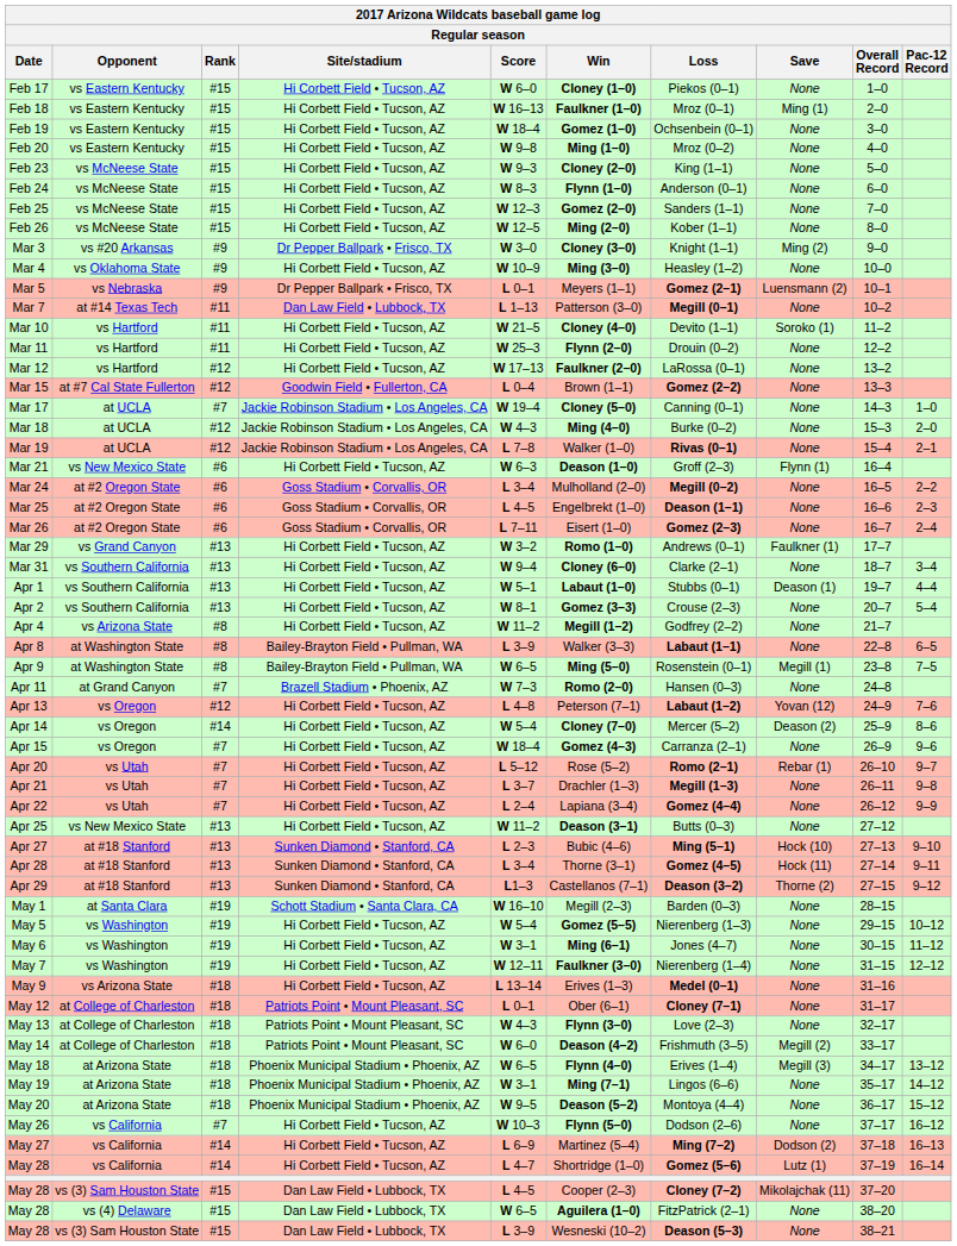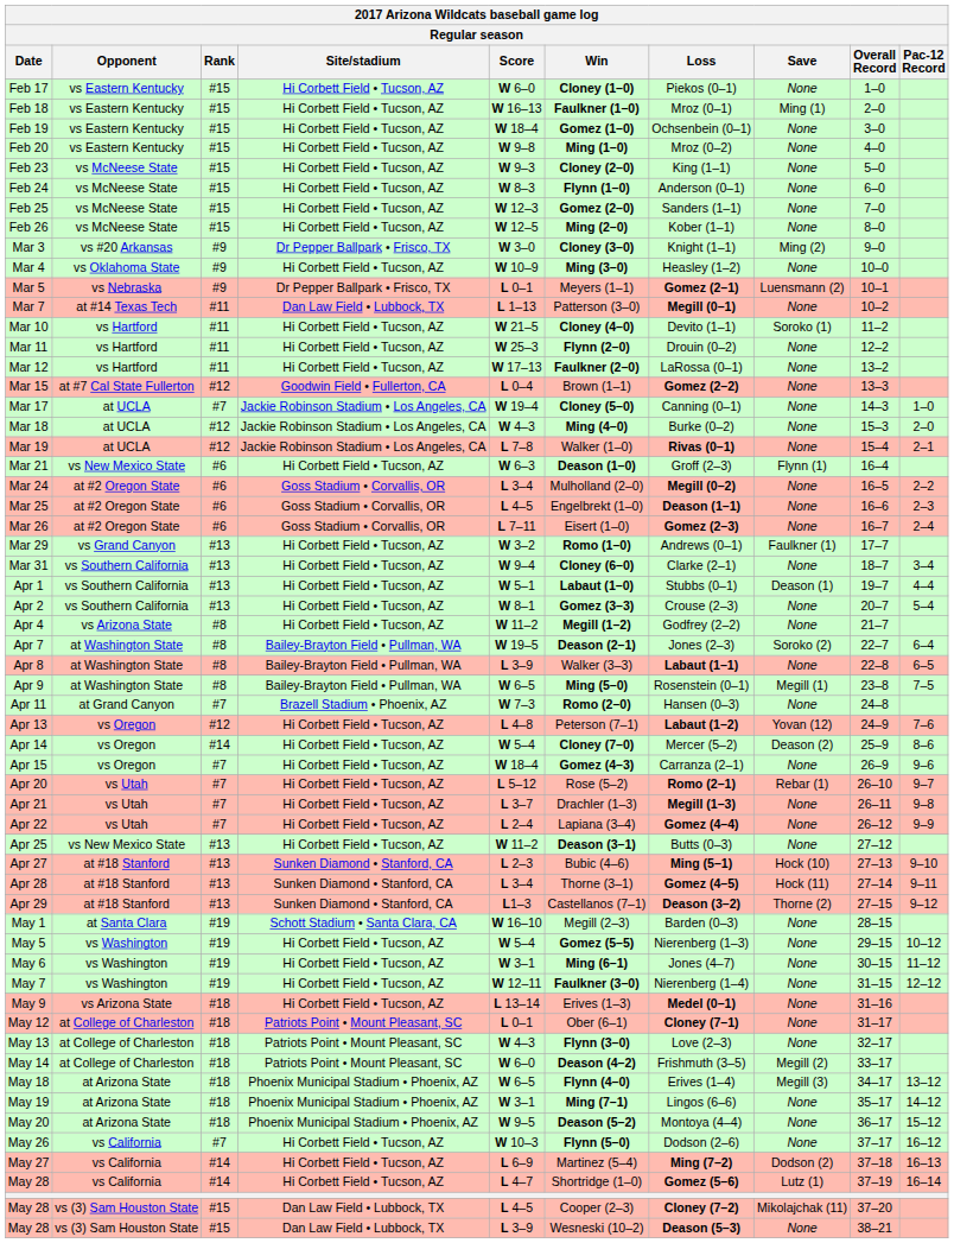Mar 12 | Rank: #12 -> #11
+ row: Apr 7 | at Washington State | #8 | Bailey-Brayton Field • Pullman, WA | W 19–5 | Deason (2–1) | Jones (2–3) | Soroko (2) | 22–7 | 6–4
- row: May 28 | vs (4) Delaware | #15 | Dan Law Field • Lubbock, TX | W 6–5 | Aguilera (1–0) | FitzPatrick (2–1) | None | 38–20
